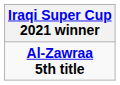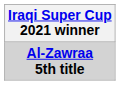row 2 | column 1: no background -> lightgrey background
